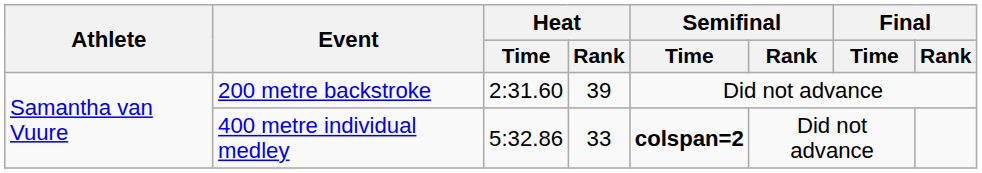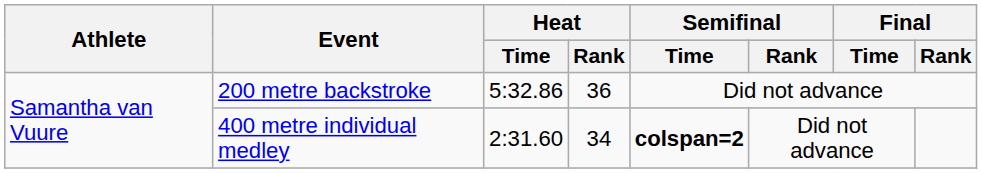200 metre backstroke | Heat / Time: 2:31.60 -> 5:32.86
200 metre backstroke | Heat / Rank: 39 -> 36
400 metre individual medley | Heat / Time: 5:32.86 -> 2:31.60
400 metre individual medley | Heat / Rank: 33 -> 34
